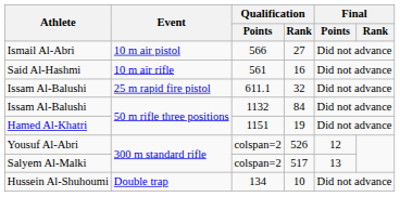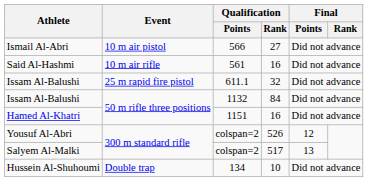Hamed Al-Khatri | Qualification / Rank: 19 -> 16
